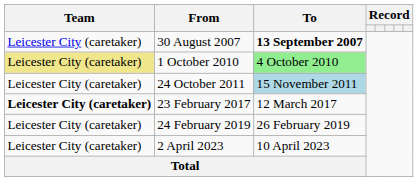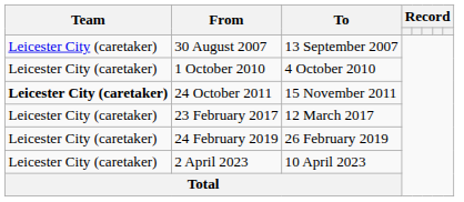30 August 2007 | To: bold -> normal
1 October 2010 | Team: khaki background -> no background
1 October 2010 | To: lightgreen background -> no background
24 October 2011 | Team: normal -> bold
24 October 2011 | To: lightblue background -> no background
23 February 2017 | Team: bold -> normal
